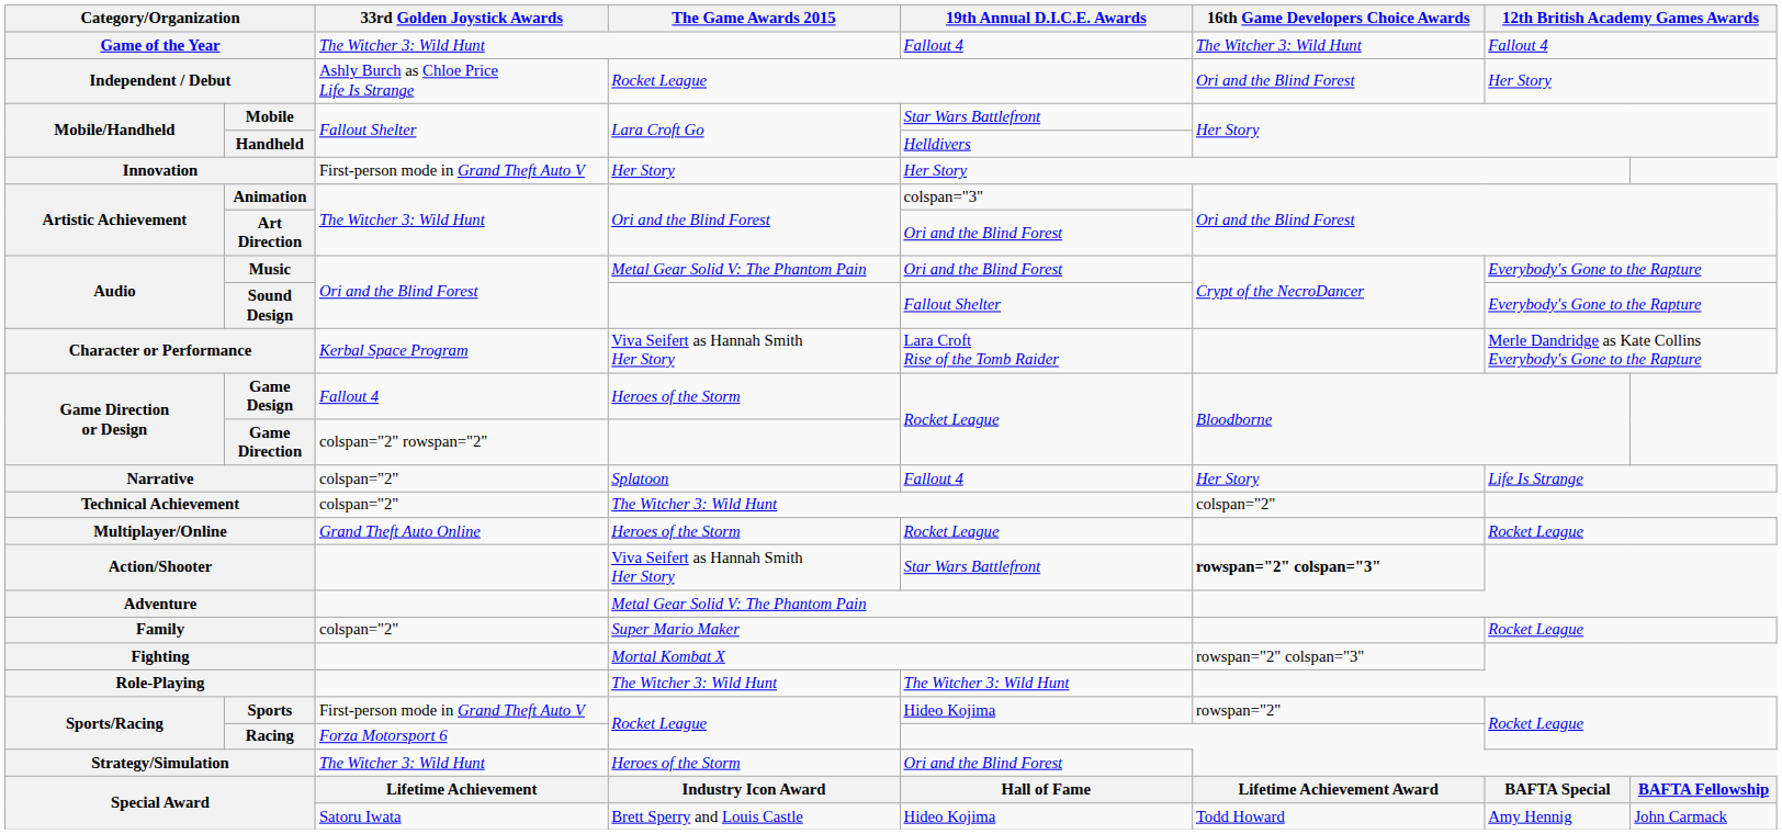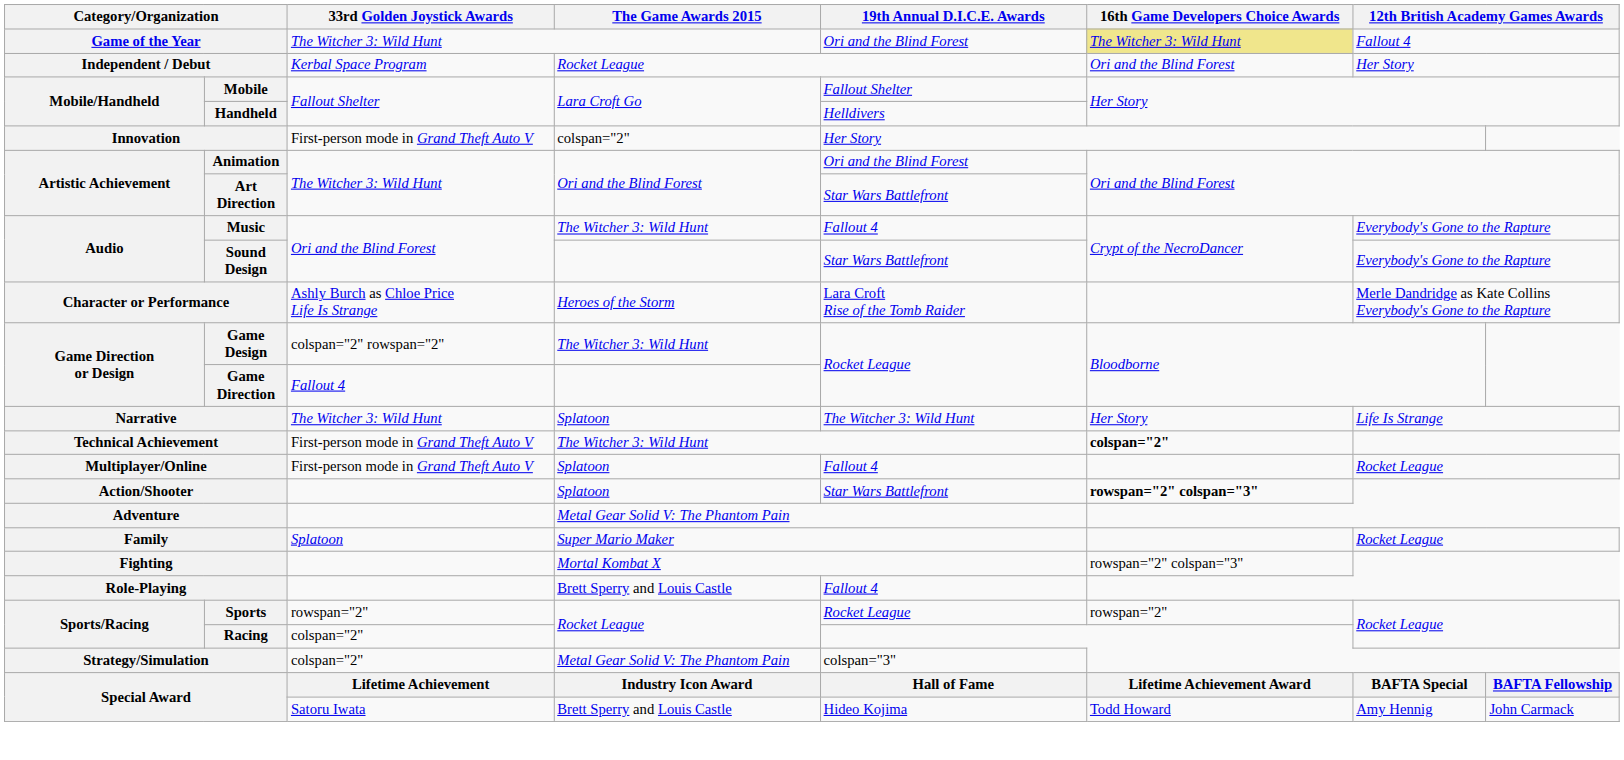Game of the Year | 19th Annual D.I.C.E. Awards: Fallout 4 -> Ori and the Blind Forest
Game of the Year | 16th Game Developers Choice Awards: no background -> khaki background
Independent / Debut | 33rd Golden Joystick Awards: Ashly Burch as Chloe Price Life Is Strange -> Kerbal Space Program
Mobile | 19th Annual D.I.C.E. Awards: Star Wars Battlefront -> Fallout Shelter
Innovation | The Game Awards 2015: Her Story -> colspan="2"
Animation | 19th Annual D.I.C.E. Awards: colspan="3" -> Ori and the Blind Forest
Art Direction | 19th Annual D.I.C.E. Awards: Ori and the Blind Forest -> Star Wars Battlefront
Music | The Game Awards 2015: Metal Gear Solid V: The Phantom Pain -> The Witcher 3: Wild Hunt
Music | 19th Annual D.I.C.E. Awards: Ori and the Blind Forest -> Fallout 4
Sound Design | 19th Annual D.I.C.E. Awards: Fallout Shelter -> Star Wars Battlefront
Character or Performance | 33rd Golden Joystick Awards: Kerbal Space Program -> Ashly Burch as Chloe Price Life Is Strange
Character or Performance | The Game Awards 2015: Viva Seifert as Hannah Smith Her Story -> Heroes of the Storm
Game Design | 33rd Golden Joystick Awards: Fallout 4 -> colspan="2" rowspan="2"
Game Design | The Game Awards 2015: Heroes of the Storm -> The Witcher 3: Wild Hunt
Game Direction | 33rd Golden Joystick Awards: colspan="2" rowspan="2" -> Fallout 4
Narrative | 33rd Golden Joystick Awards: colspan="2" -> The Witcher 3: Wild Hunt
Narrative | 19th Annual D.I.C.E. Awards: Fallout 4 -> The Witcher 3: Wild Hunt
Technical Achievement | 33rd Golden Joystick Awards: colspan="2" -> First-person mode in Grand Theft Auto V
Technical Achievement | 16th Game Developers Choice Awards: normal -> bold
Multiplayer/Online | 33rd Golden Joystick Awards: Grand Theft Auto Online -> First-person mode in Grand Theft Auto V
Multiplayer/Online | The Game Awards 2015: Heroes of the Storm -> Splatoon
Multiplayer/Online | 19th Annual D.I.C.E. Awards: Rocket League -> Fallout 4
Action/Shooter | The Game Awards 2015: Viva Seifert as Hannah Smith Her Story -> Splatoon
Family | 33rd Golden Joystick Awards: colspan="2" -> Splatoon
Role-Playing | The Game Awards 2015: The Witcher 3: Wild Hunt -> Brett Sperry and Louis Castle
Role-Playing | 19th Annual D.I.C.E. Awards: The Witcher 3: Wild Hunt -> Fallout 4
Sports | 33rd Golden Joystick Awards: First-person mode in Grand Theft Auto V -> rowspan="2"
Sports | 19th Annual D.I.C.E. Awards: Hideo Kojima -> Rocket League
Racing | 33rd Golden Joystick Awards: Forza Motorsport 6 -> colspan="2"
Strategy/Simulation | 33rd Golden Joystick Awards: The Witcher 3: Wild Hunt -> colspan="2"
Strategy/Simulation | The Game Awards 2015: Heroes of the Storm -> Metal Gear Solid V: The Phantom Pain
Strategy/Simulation | 19th Annual D.I.C.E. Awards: Ori and the Blind Forest -> colspan="3"
